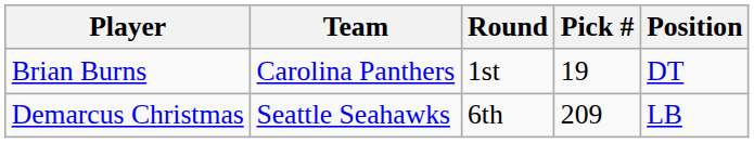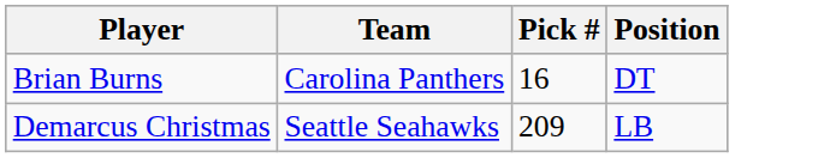- column: Round | 1st | 6th
Brian Burns | Pick #: 19 -> 16
